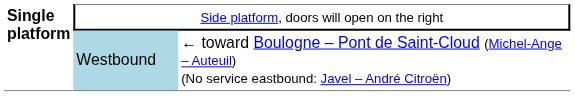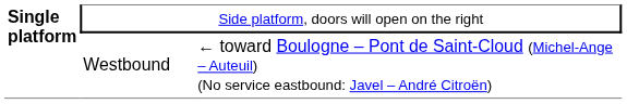Single platform / Westbound | column 2: lightblue background -> no background
